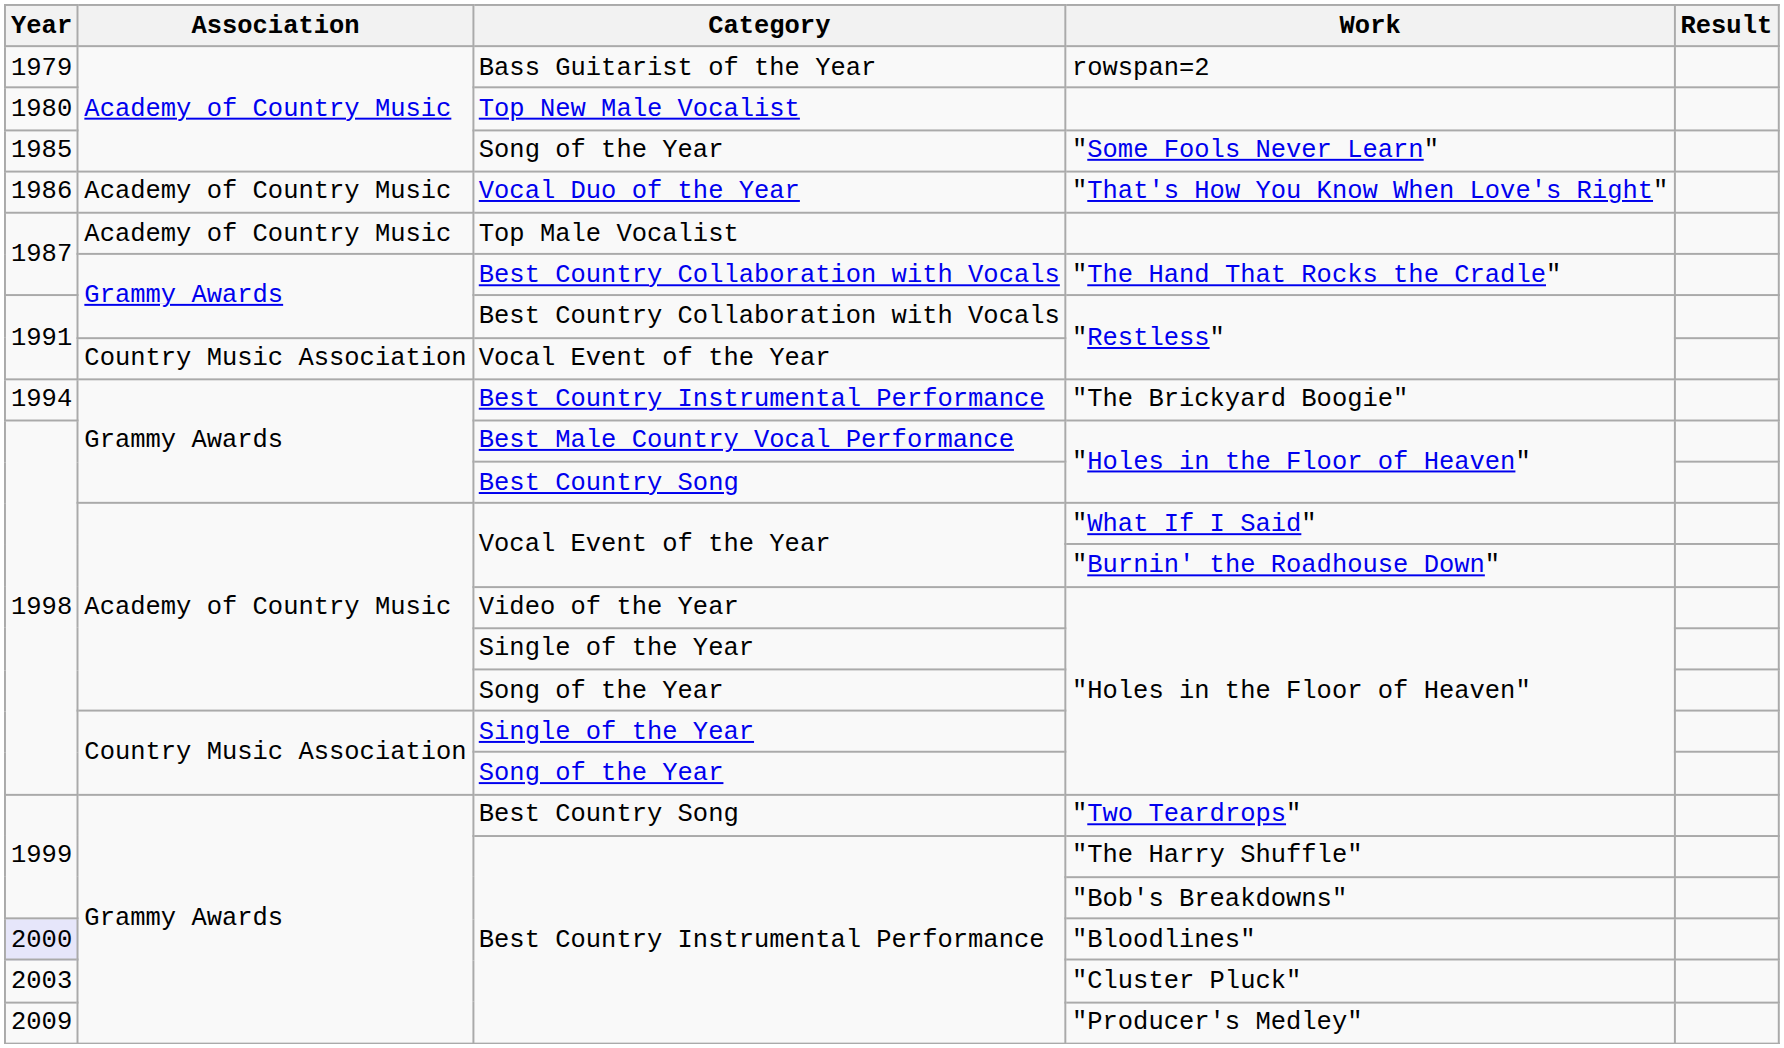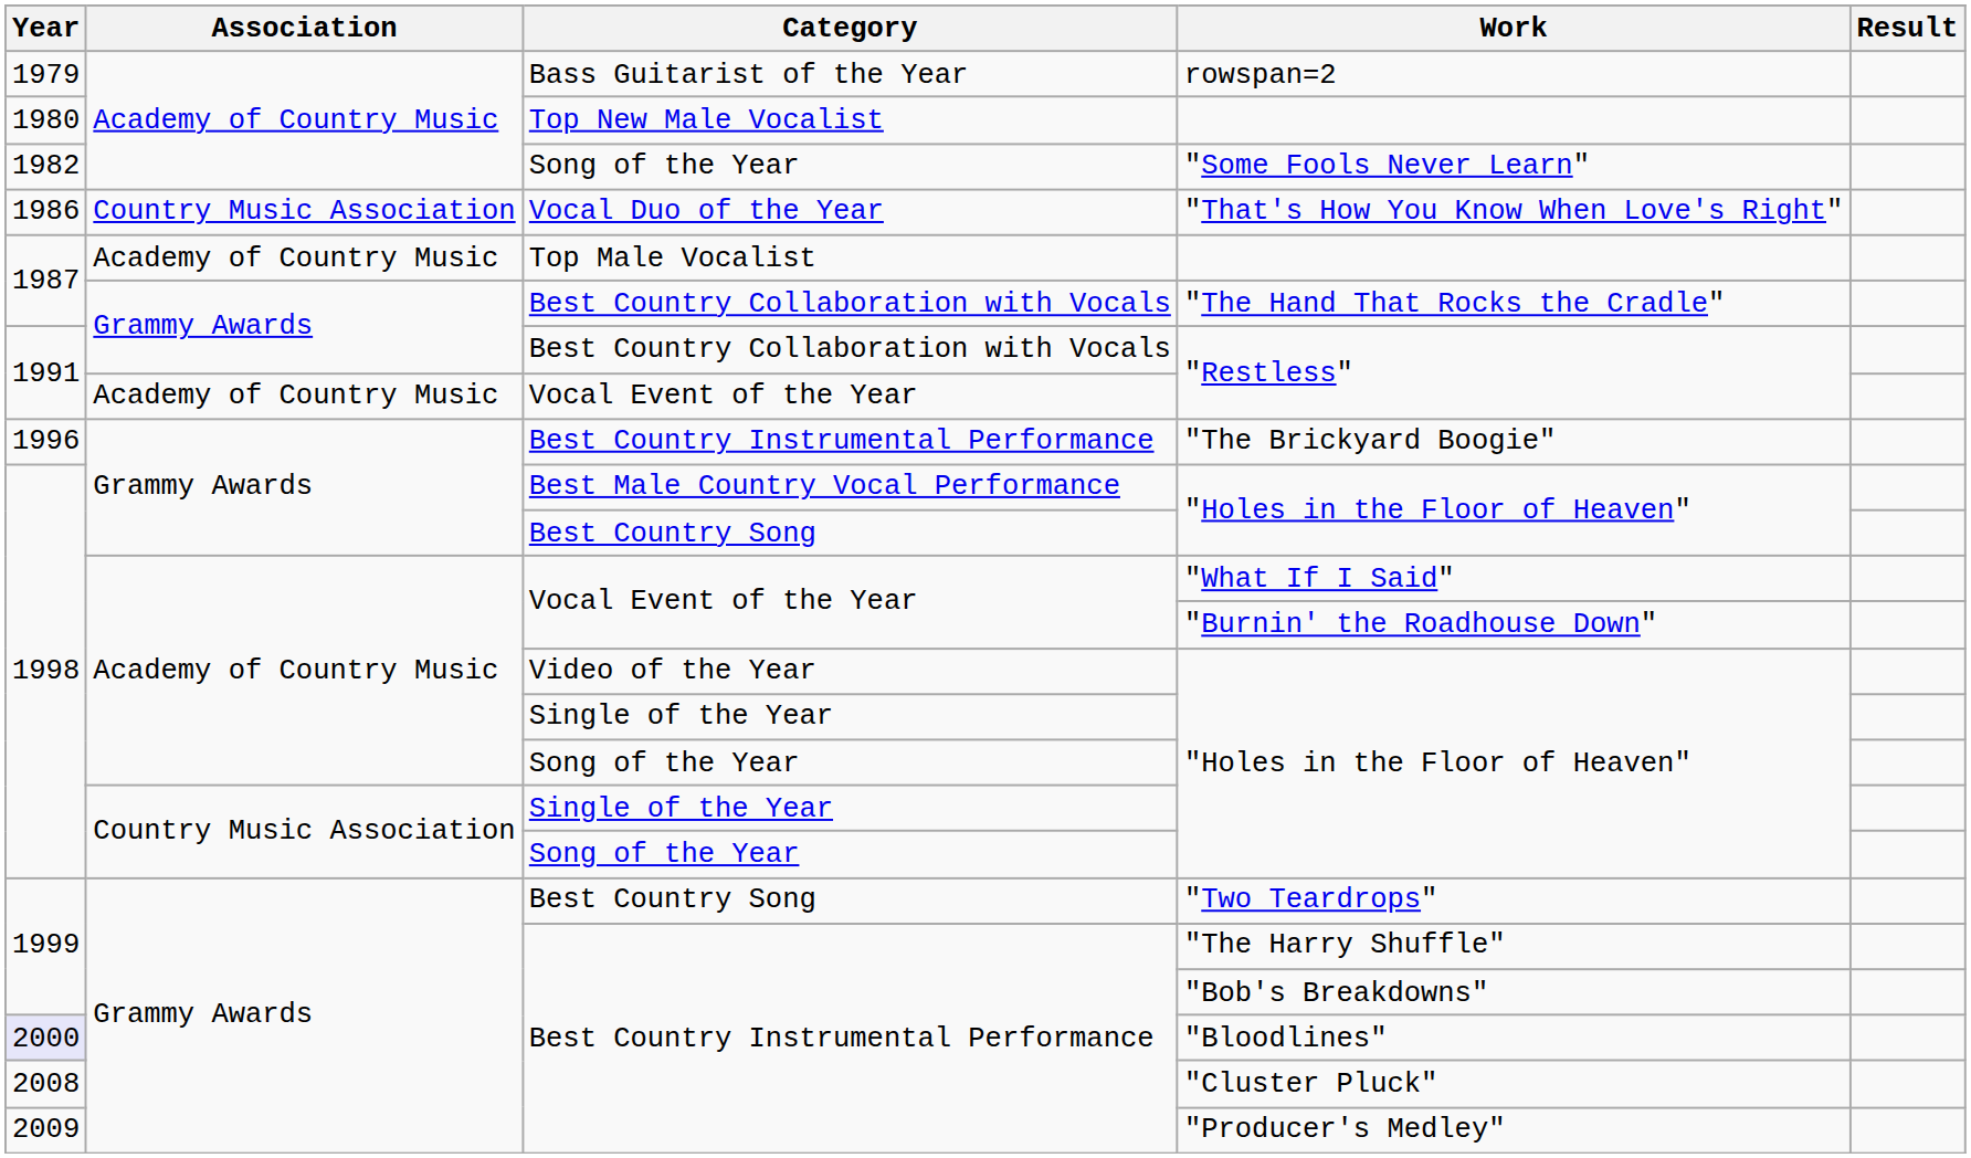"Some Fools Never Learn" | Year: 1985 -> 1982
"That's How You Know When Love's Right" | Association: Academy of Country Music -> Country Music Association
Vocal Event of the Year / "Restless" | Association: Country Music Association -> Academy of Country Music
"The Brickyard Boogie" | Year: 1994 -> 1996
"Cluster Pluck" | Year: 2003 -> 2008
